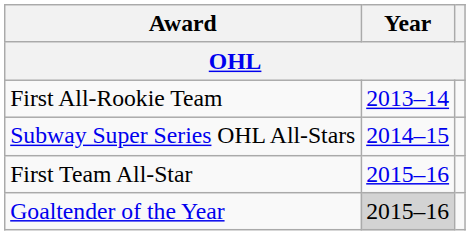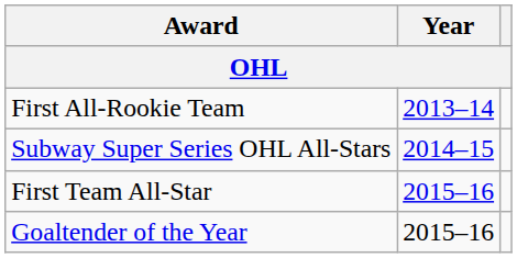Goaltender of the Year | Year: lightgrey background -> no background
